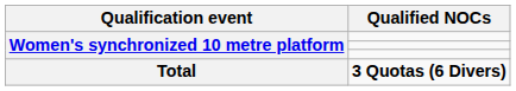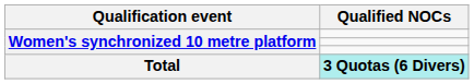row 5 | Qualified NOCs: no background -> paleturquoise background
